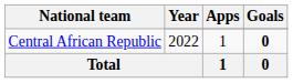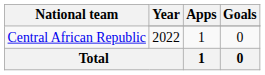2022 | Goals: bold -> normal
